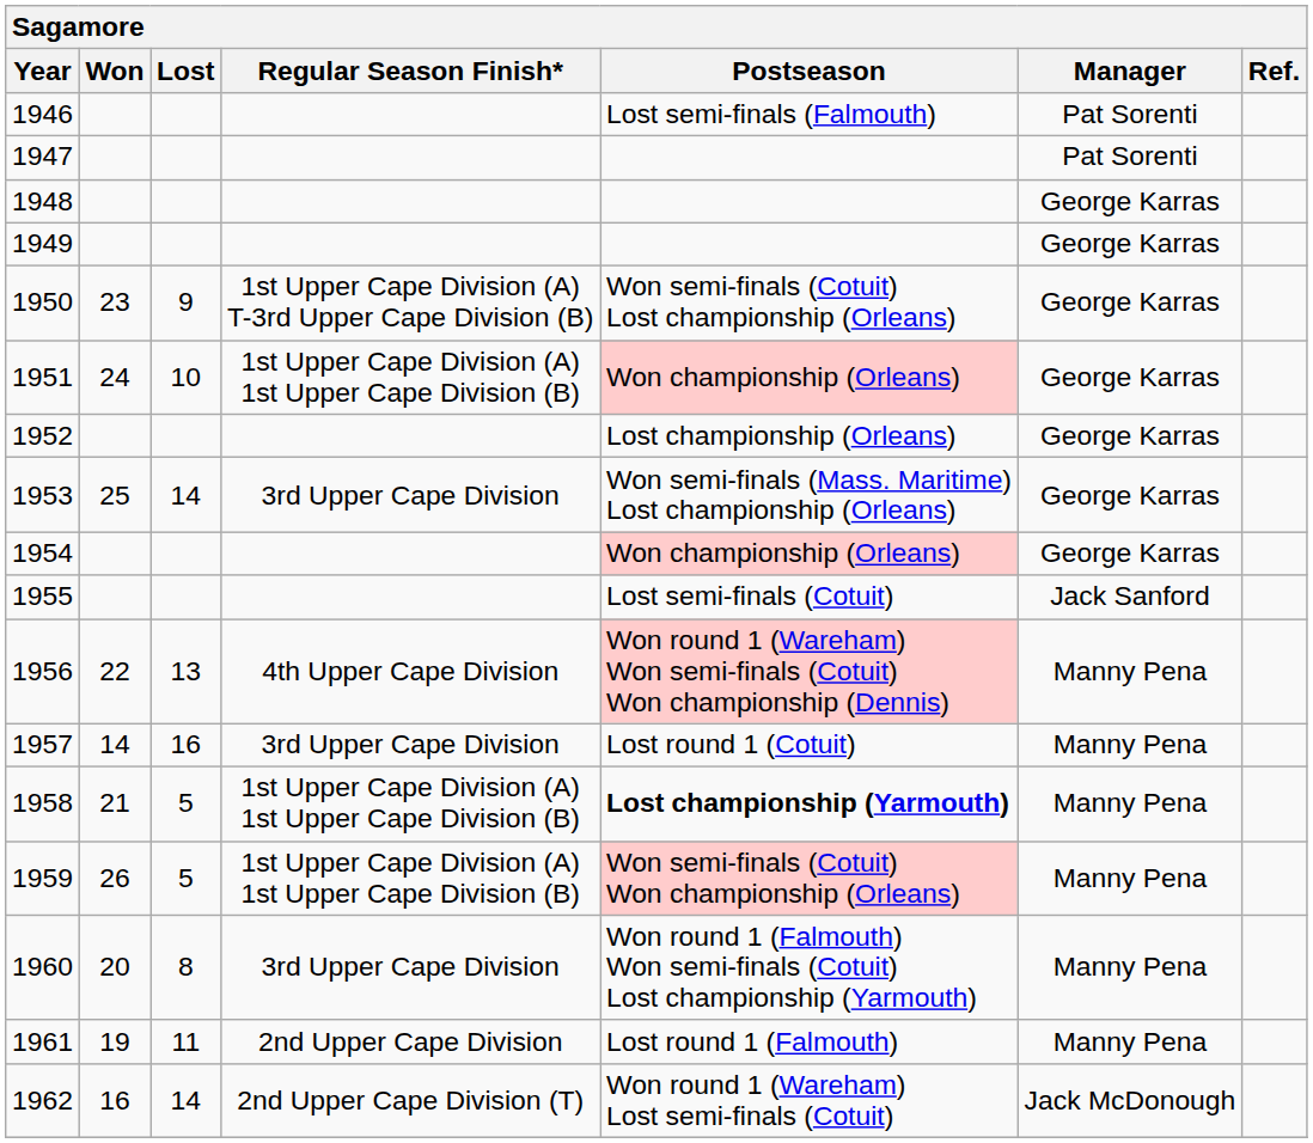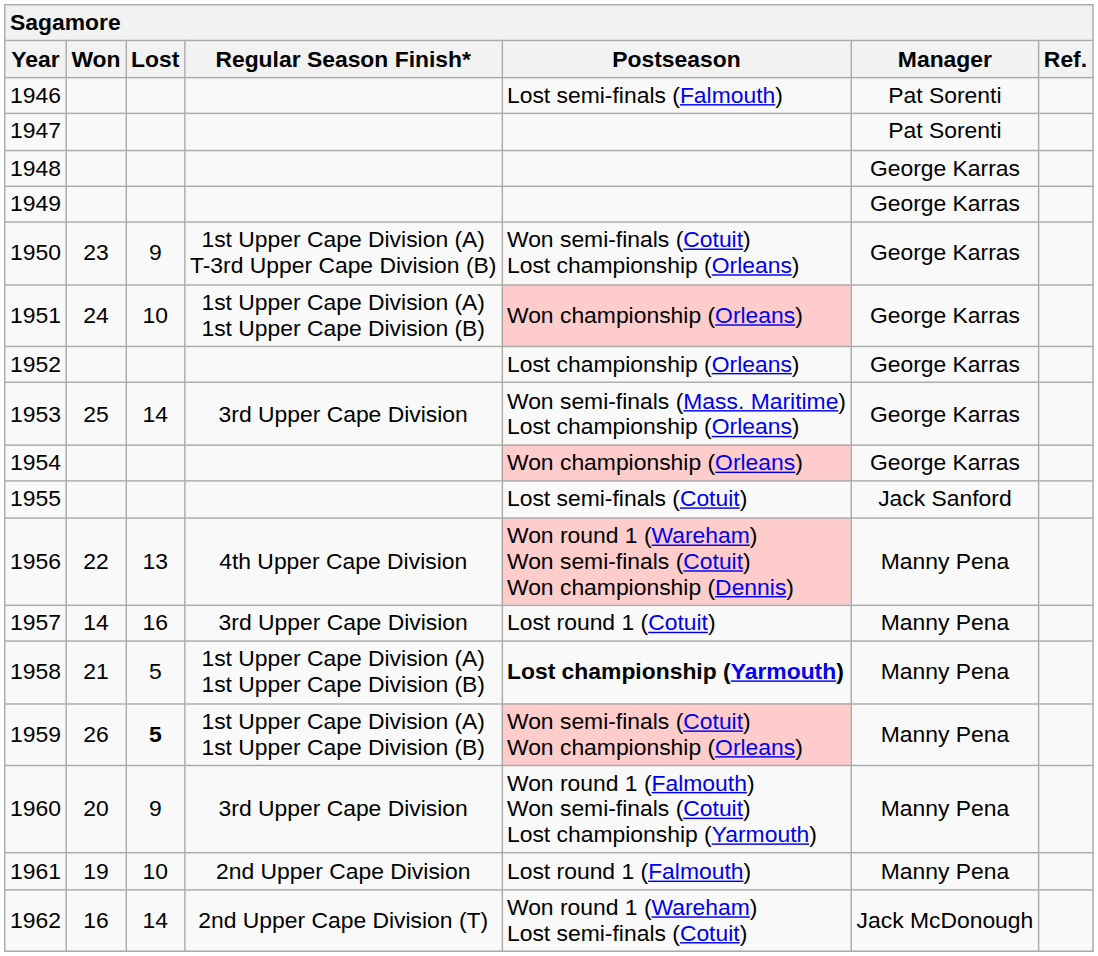1959 | Lost: normal -> bold
1960 | Lost: 8 -> 9
1961 | Lost: 11 -> 10
